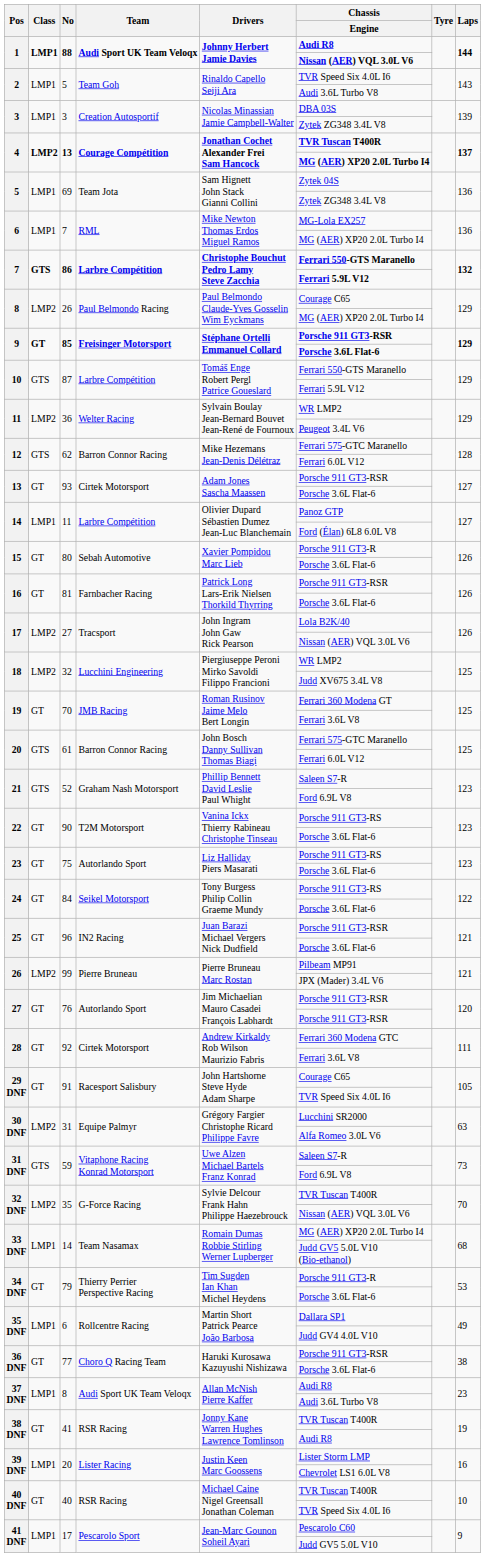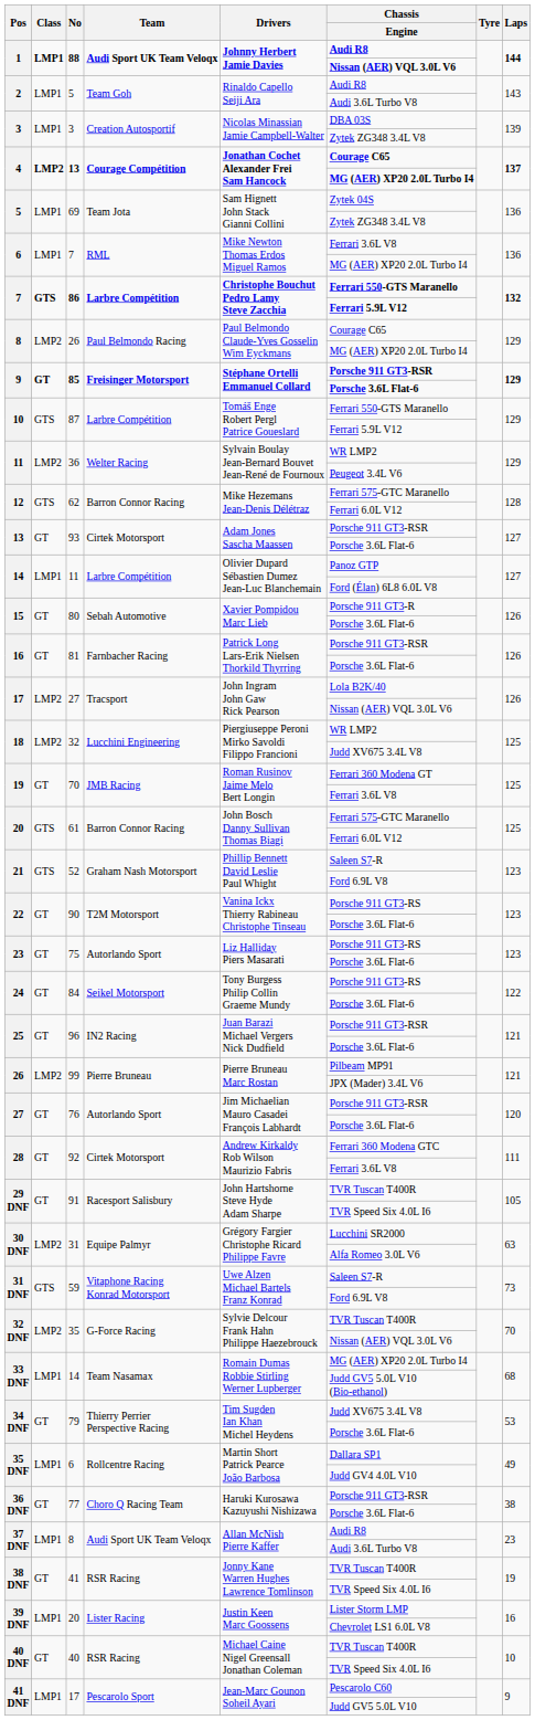row 5 | Chassis / Engine: TVR Speed Six 4.0L I6 -> Audi R8
row 9 | Chassis / Engine: TVR Tuscan T400R -> Courage C65
row 13 | Chassis / Engine: MG-Lola EX257 -> Ferrari 3.6L V8
row 56 | Chassis / Engine: Porsche 911 GT3-RSR -> Porsche 3.6L Flat-6
row 59 | Chassis / Engine: Courage C65 -> TVR Tuscan T400R
row 69 | Chassis / Engine: Porsche 911 GT3-R -> Judd XV675 3.4L V8
row 78 | Chassis / Engine: Audi R8 -> TVR Speed Six 4.0L I6
